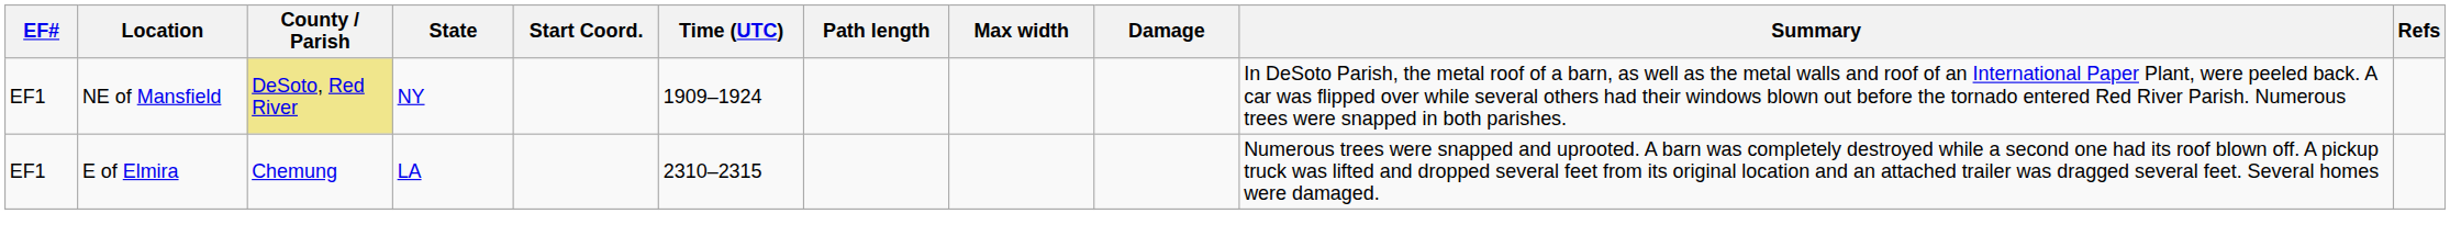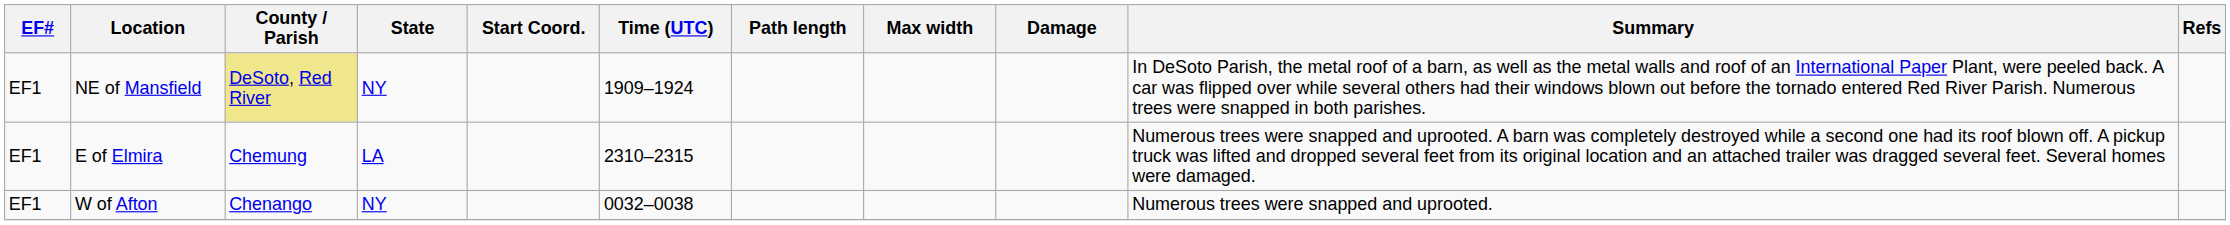+ row: EF1 | W of Afton | Chenango | NY | 0032–0038 | Numerous trees were snapped and uprooted.
